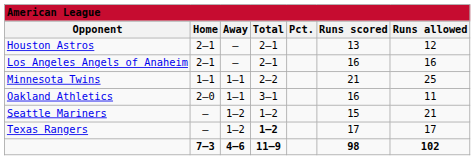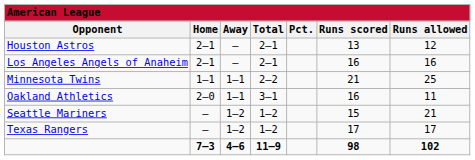Texas Rangers | column 4: bold -> normal
